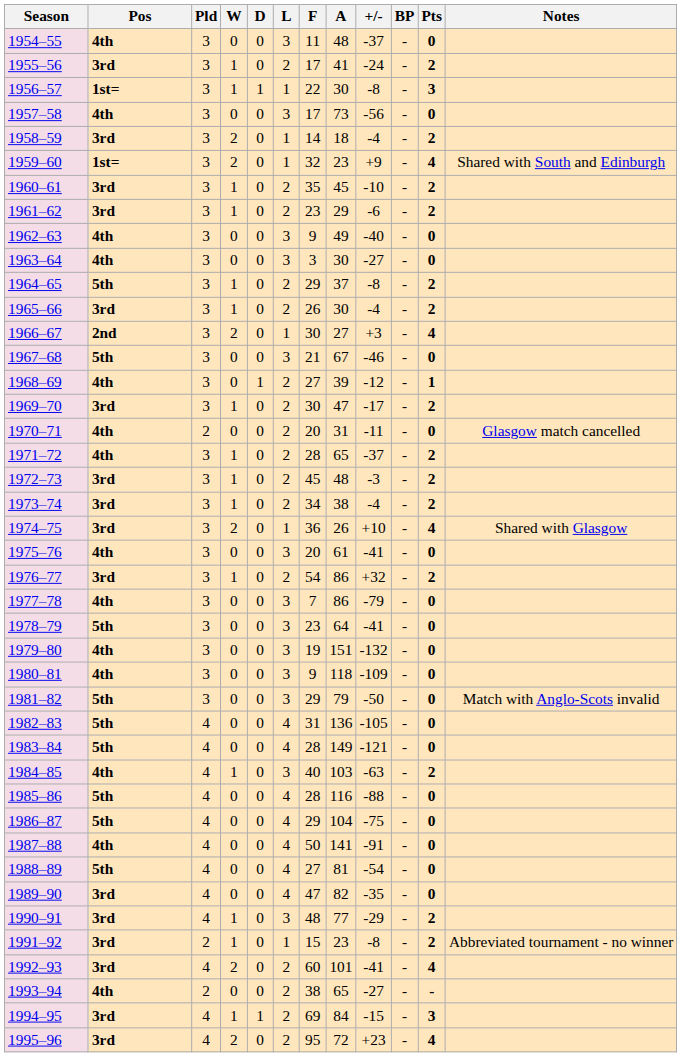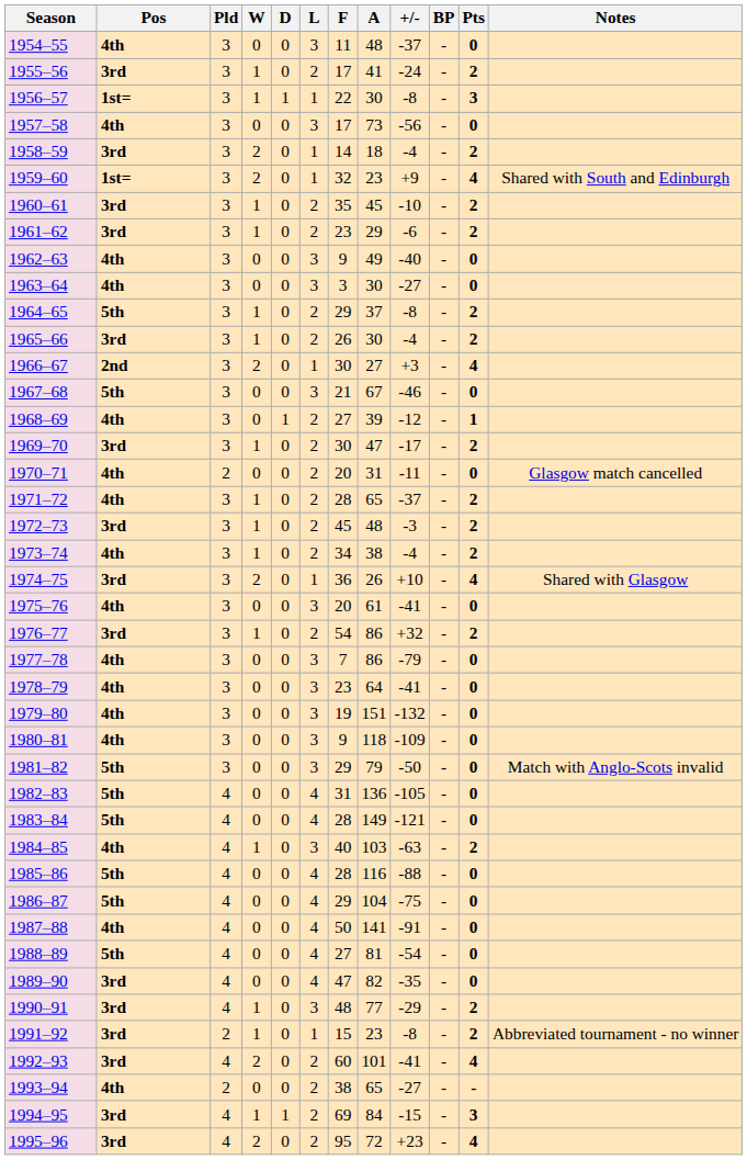1973–74 | Pos: 3rd -> 4th
1978–79 | Pos: 5th -> 4th
